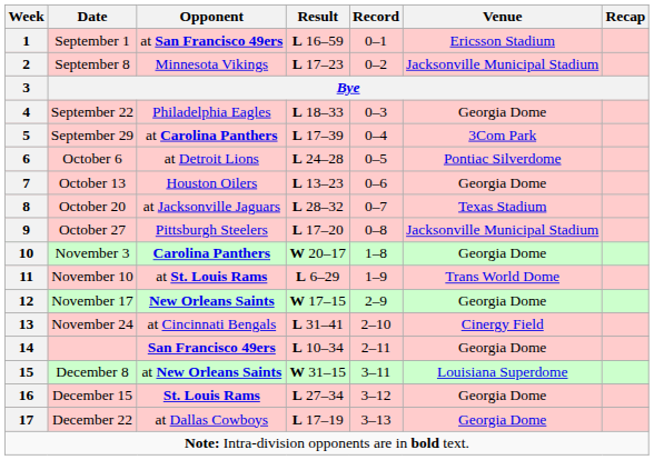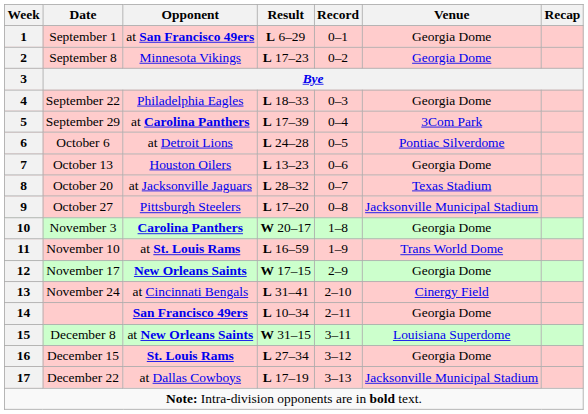1 | Result: L 16–59 -> L 6–29
1 | Venue: Ericsson Stadium -> Georgia Dome
2 | Venue: Jacksonville Municipal Stadium -> Georgia Dome
11 | Result: L 6–29 -> L 16–59
17 | Venue: Georgia Dome -> Jacksonville Municipal Stadium
